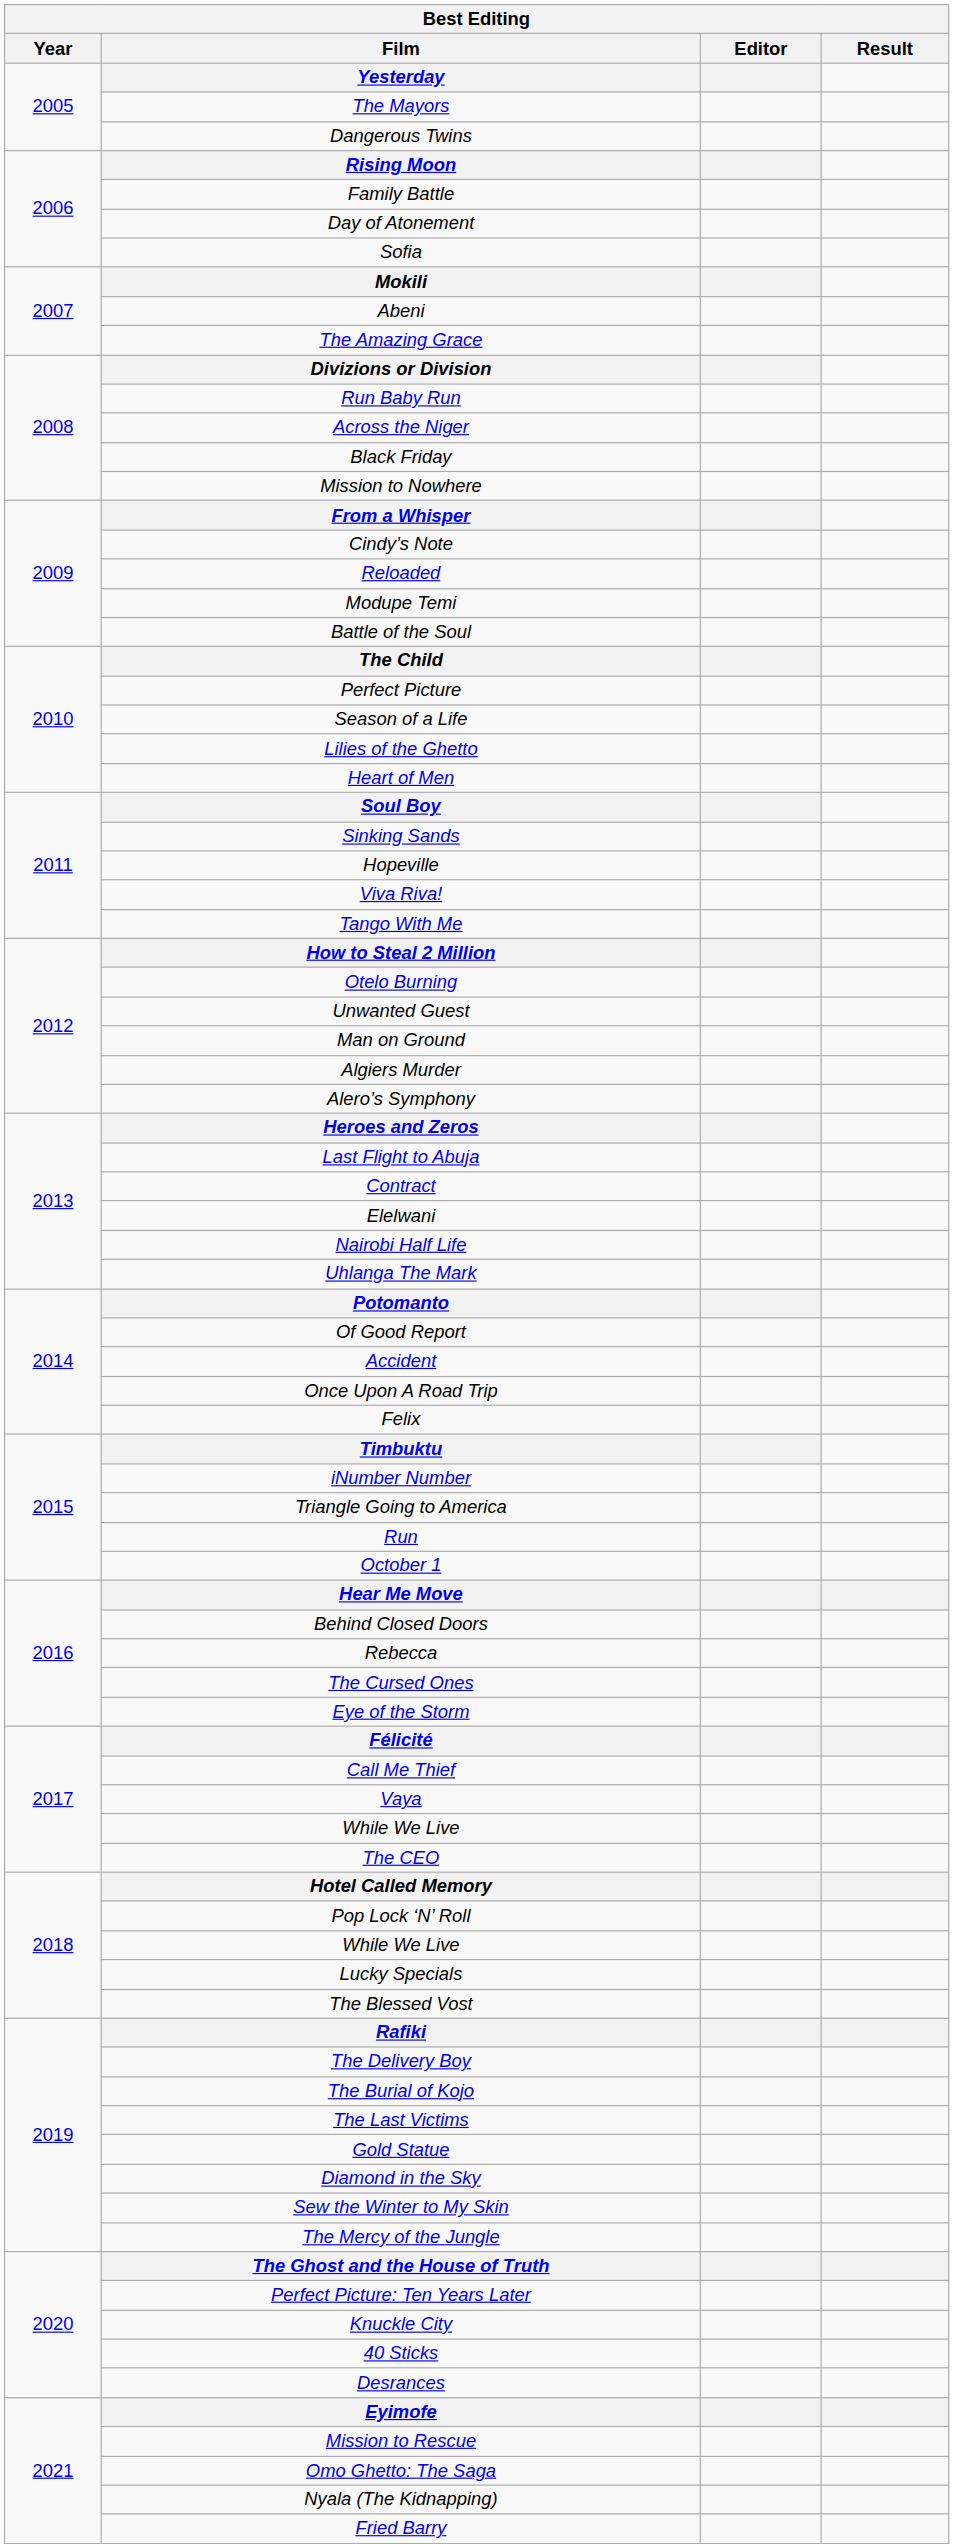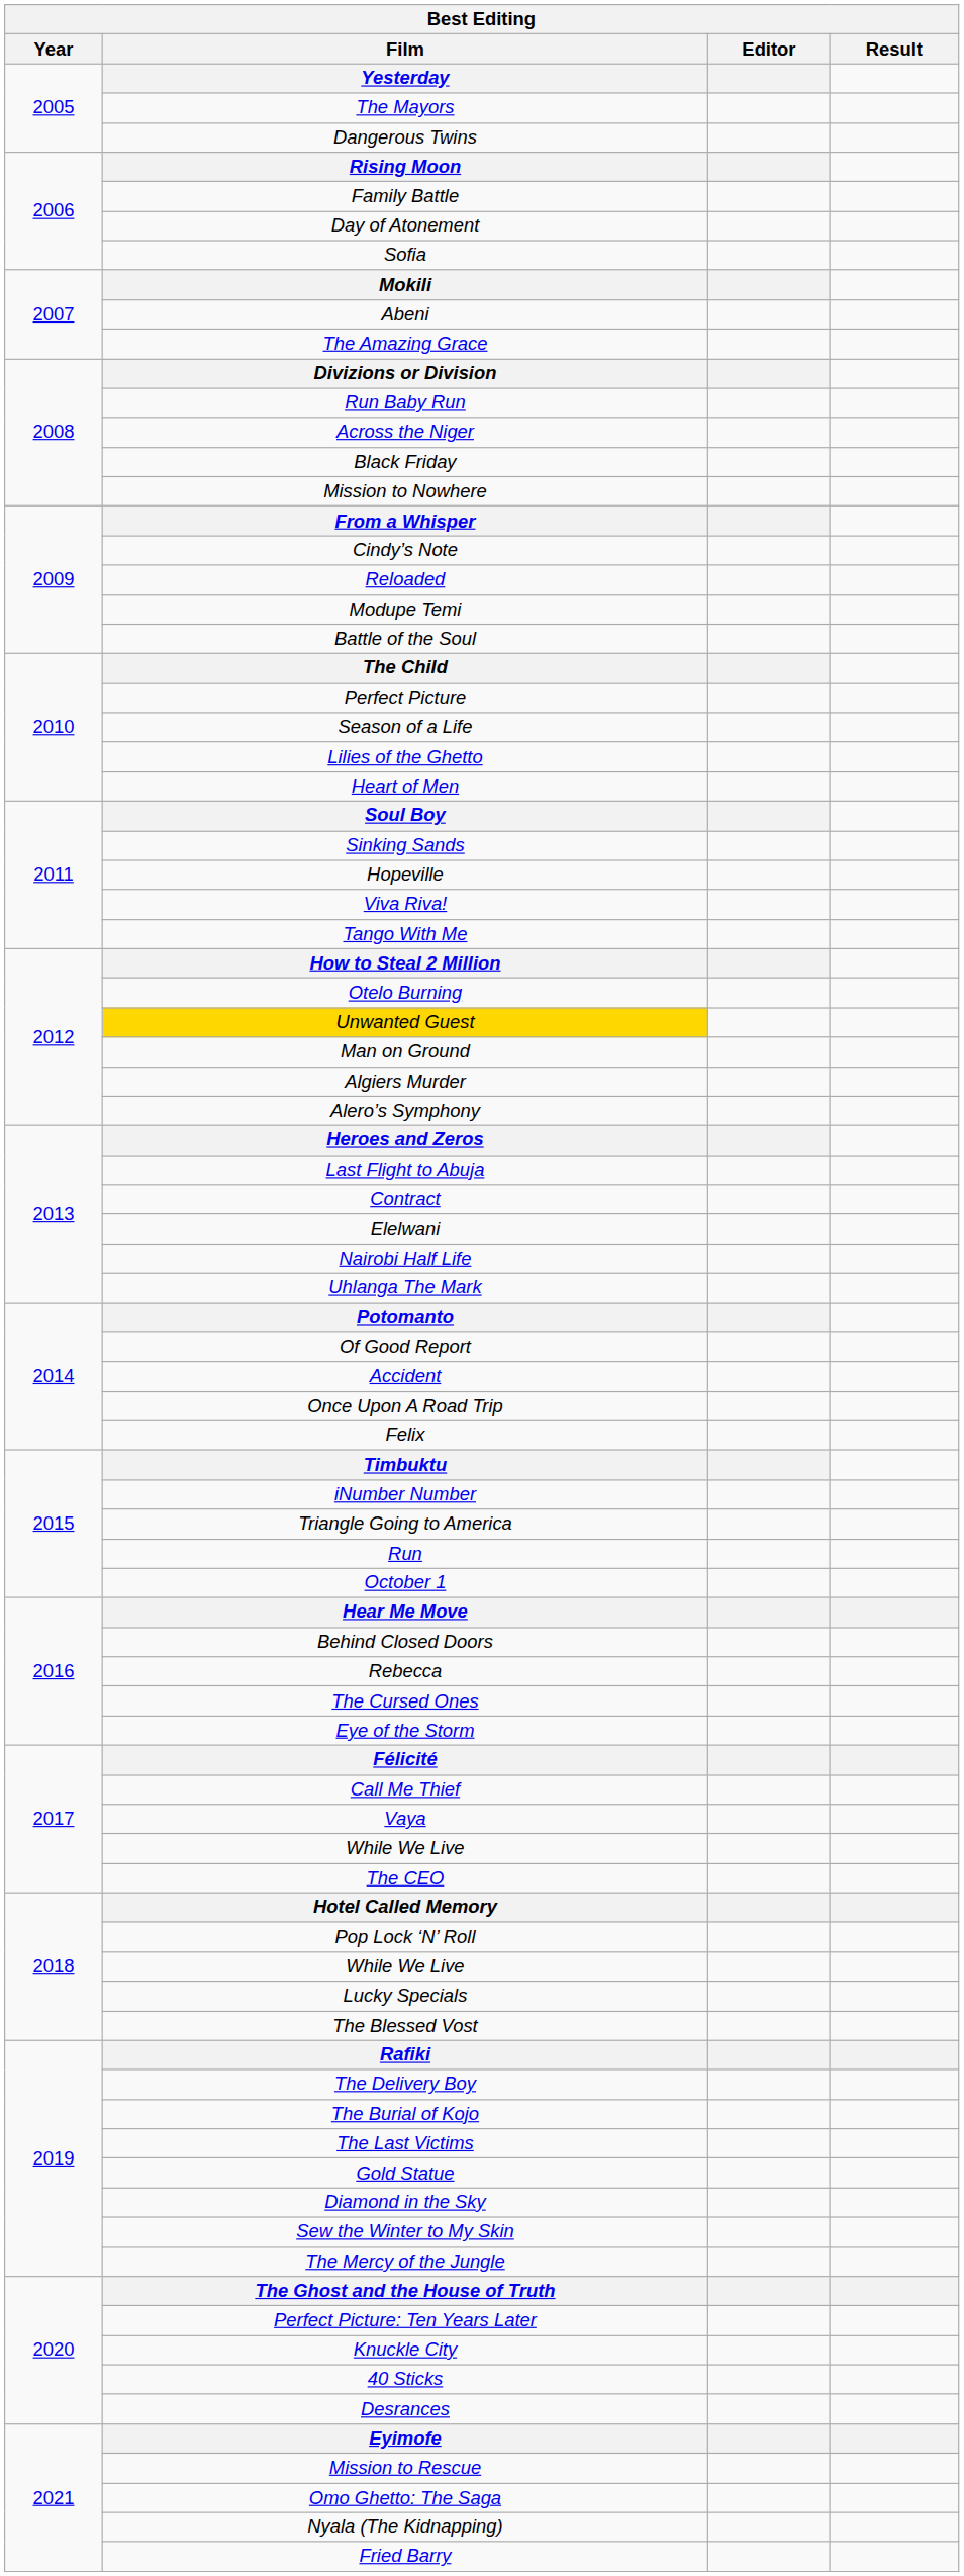Unwanted Guest | Film: no background -> gold background
